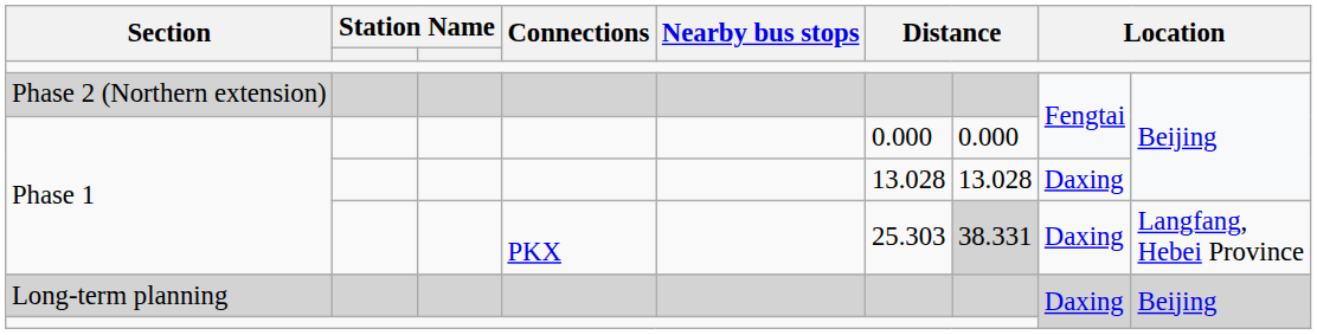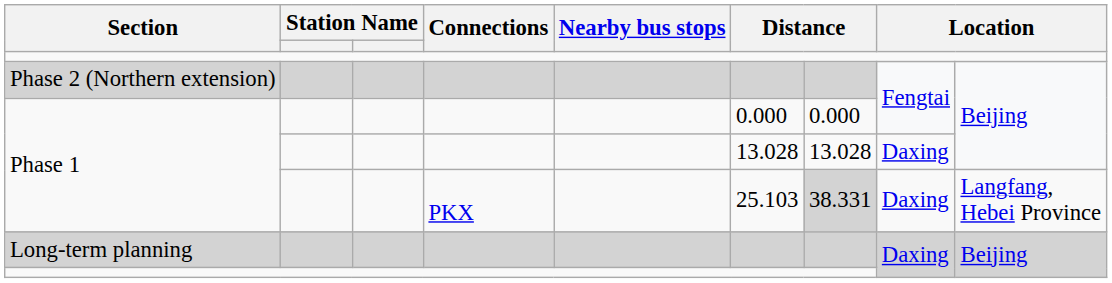Phase 1 / PKX | column 6: 25.303 -> 25.103
